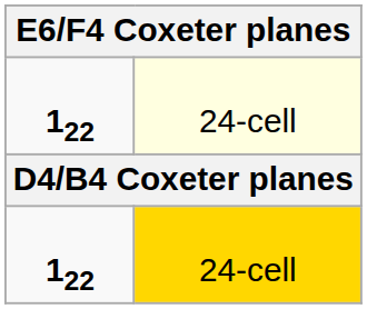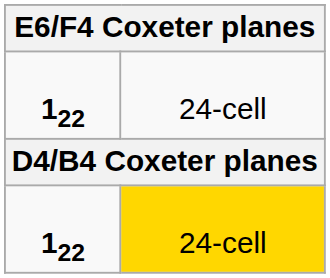row 2 | column 2: lightyellow background -> no background
